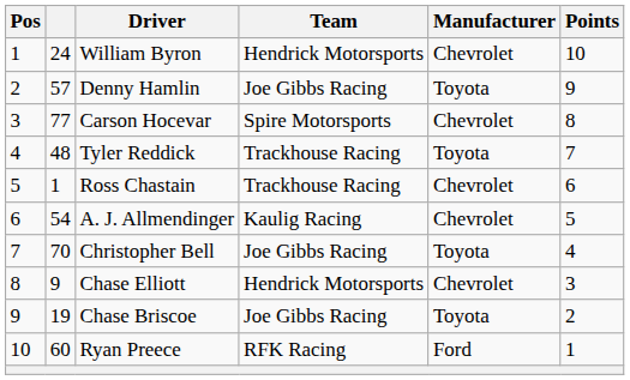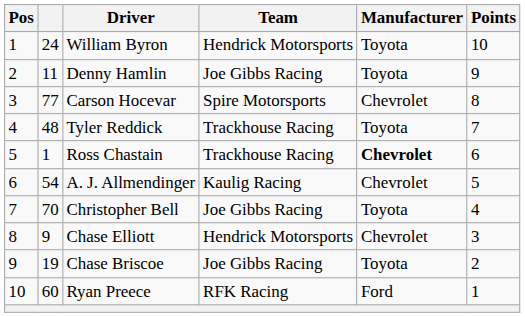William Byron | Manufacturer: Chevrolet -> Toyota
Denny Hamlin | column 2: 57 -> 11
Ross Chastain | Manufacturer: normal -> bold
